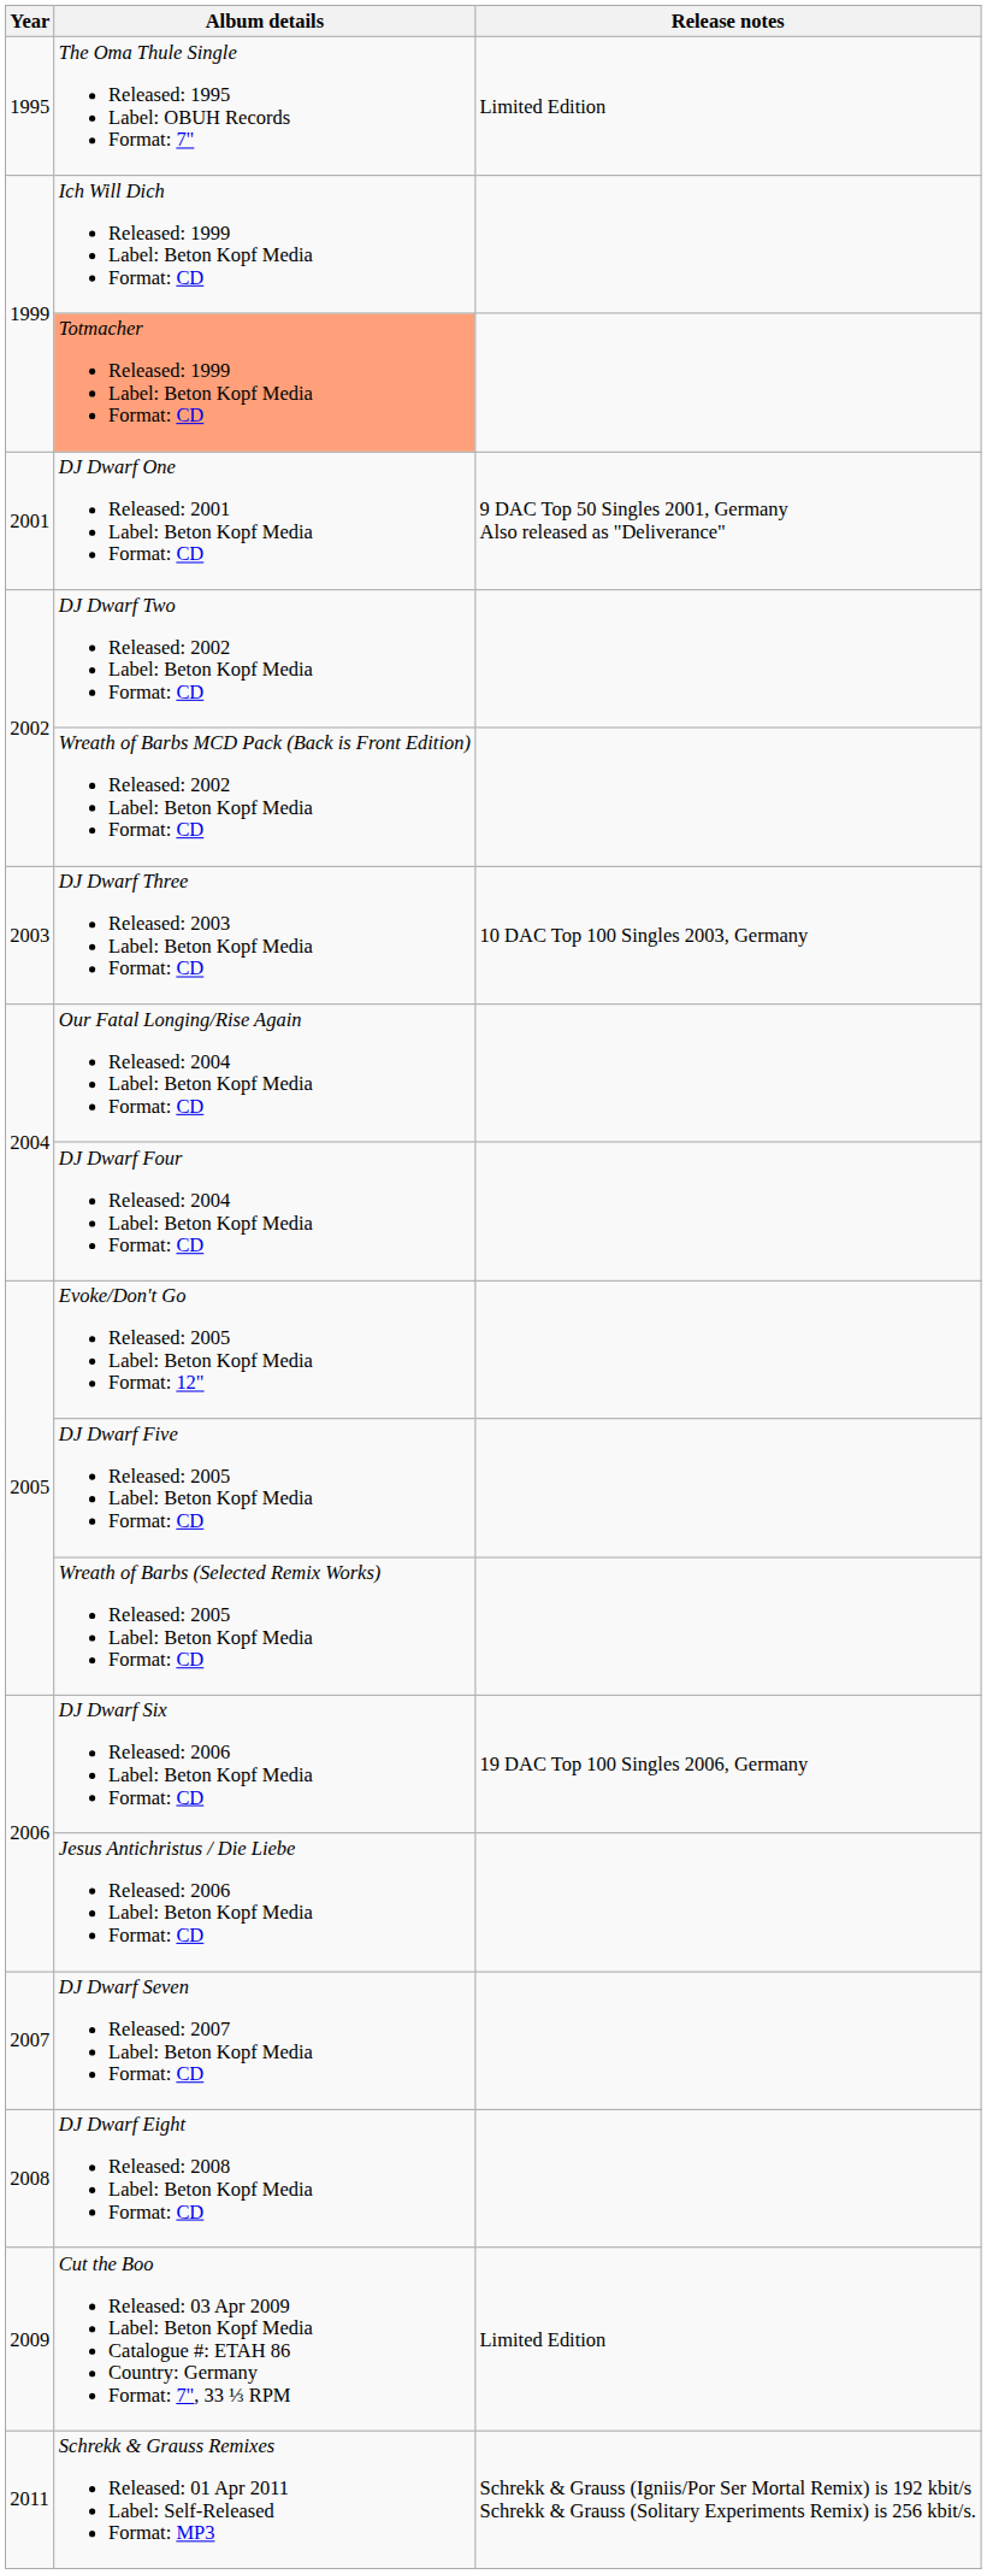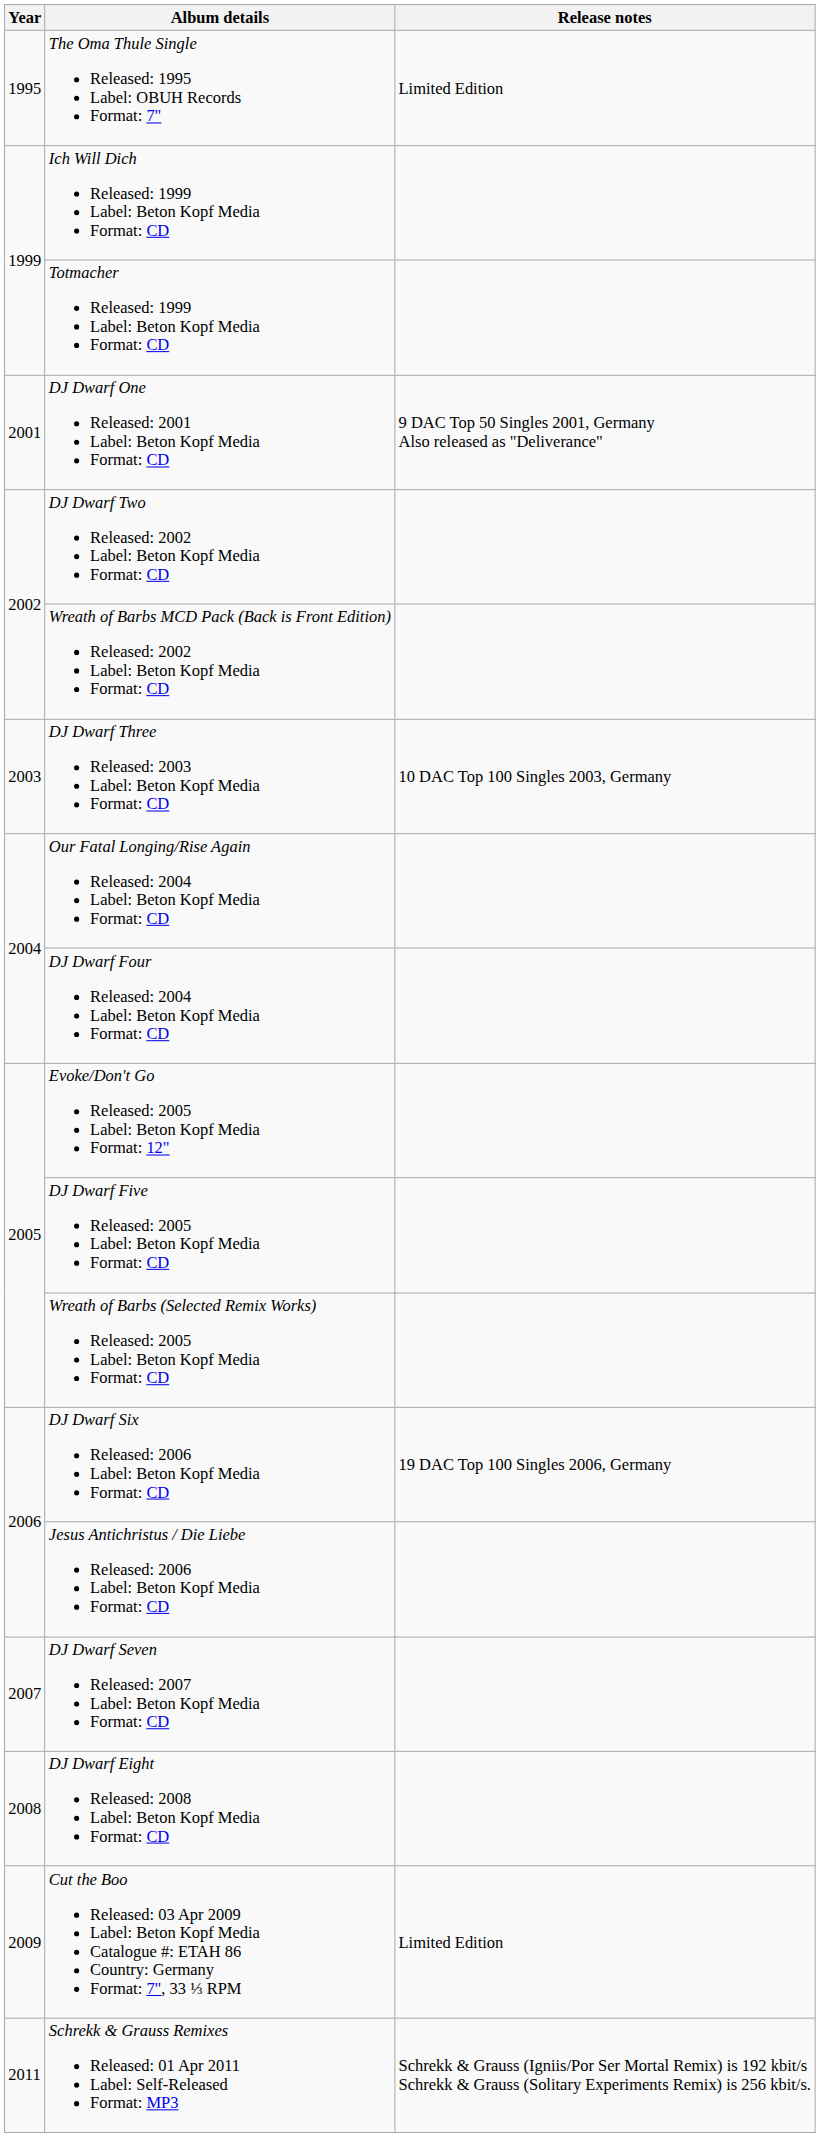Totmacher Released: 1999 Label: Beton Kopf Media Format: CD | Album details: lightsalmon background -> no background
